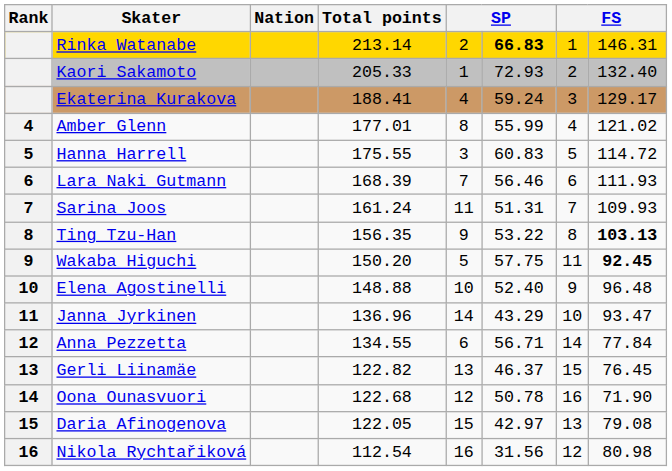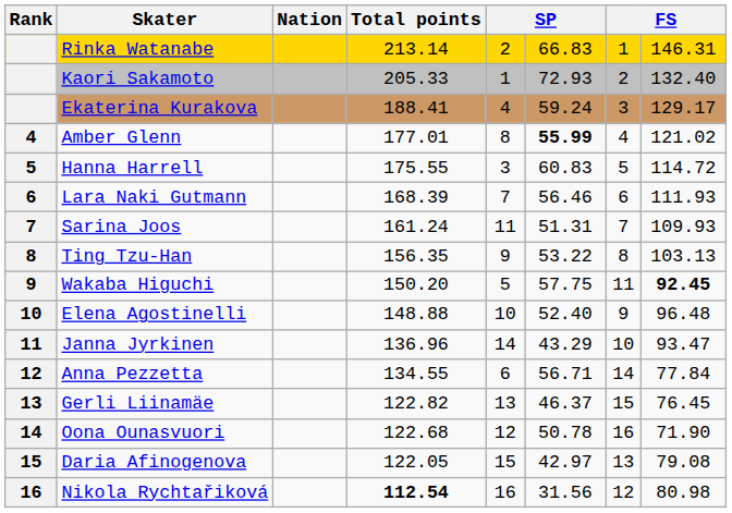Rinka Watanabe | column 6: bold -> normal
Amber Glenn | column 6: normal -> bold
Ting Tzu-Han | column 8: bold -> normal
Nikola Rychtařiková | Total points: normal -> bold
